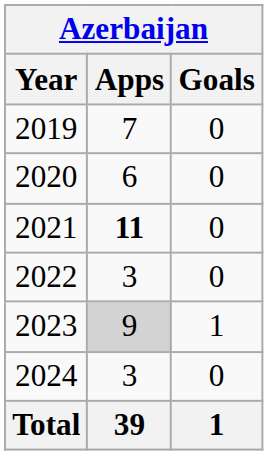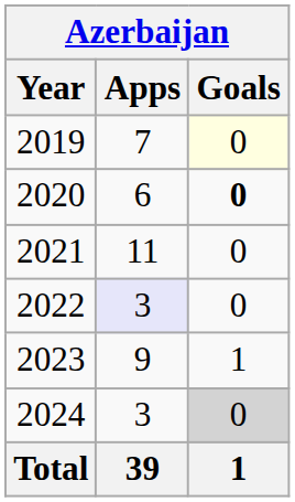2019 | Goals: no background -> lightyellow background
2020 | Goals: normal -> bold
2021 | Apps: bold -> normal
2022 | Apps: no background -> lavender background
2023 | Apps: lightgrey background -> no background
2024 | Goals: no background -> lightgrey background
